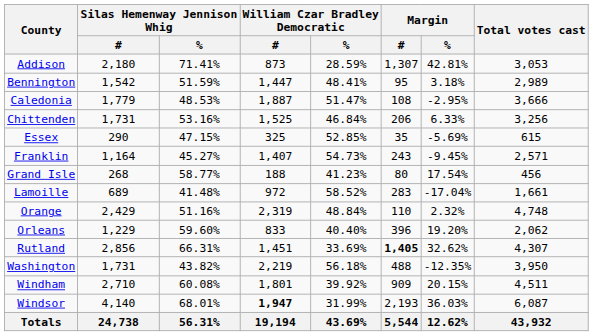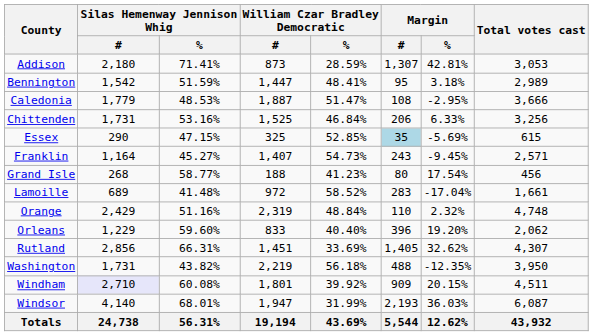Essex | Margin / #: no background -> lightblue background
Rutland | Margin / #: bold -> normal
Windham | Silas Hemenway Jennison Whig / #: no background -> lavender background
Windsor | William Czar Bradley Democratic / #: bold -> normal
